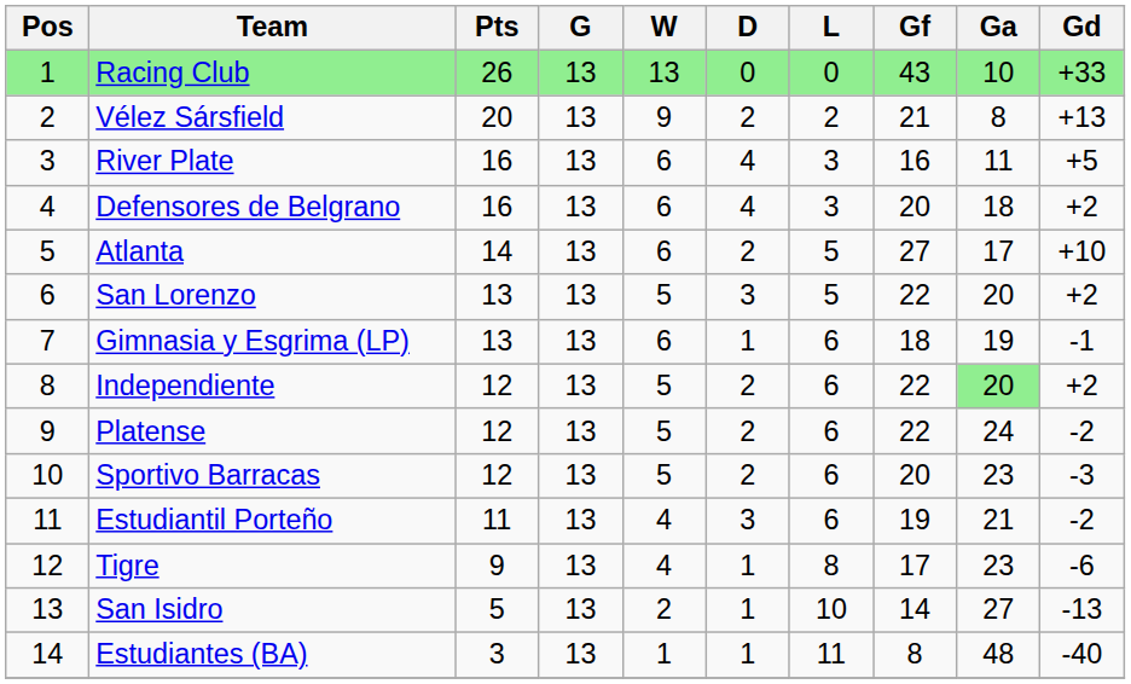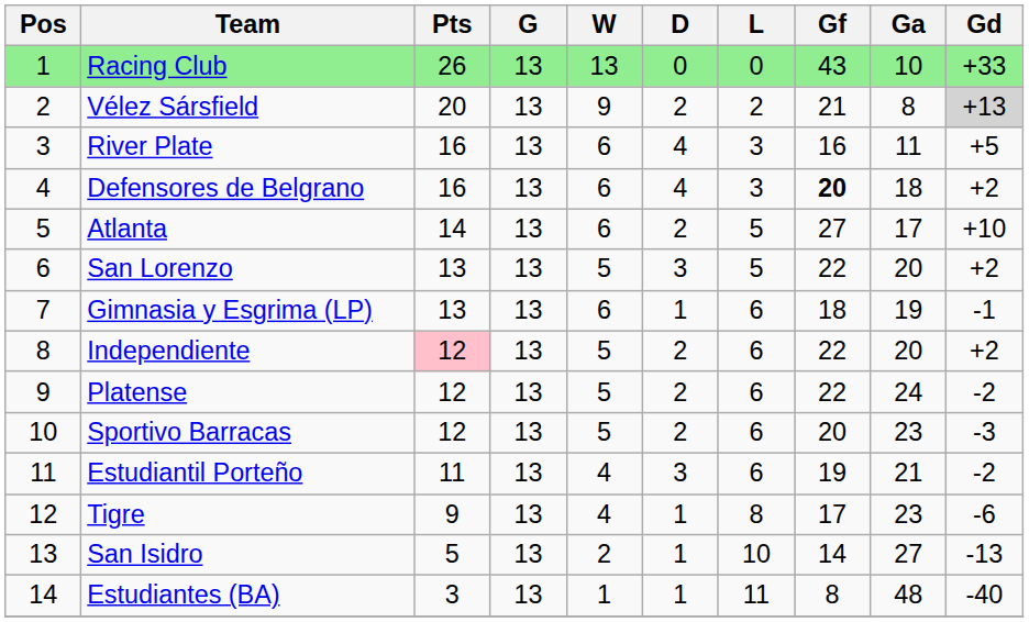Vélez Sársfield | Gd: no background -> lightgrey background
Defensores de Belgrano | Gf: normal -> bold
Independiente | Pts: no background -> pink background
Independiente | Ga: lightgreen background -> no background
